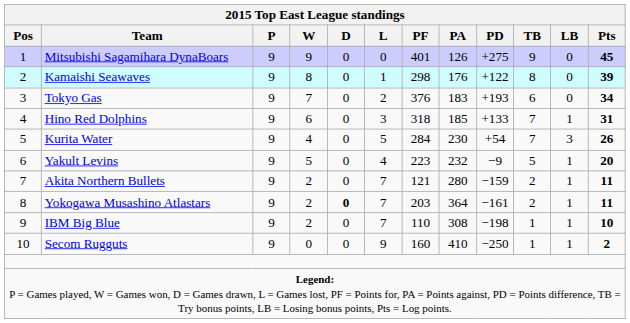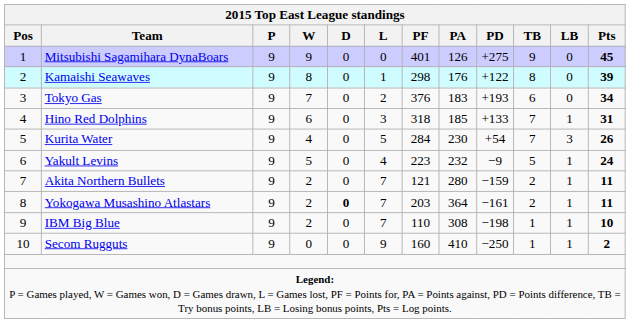Yakult Levins | Pts: 20 -> 24
